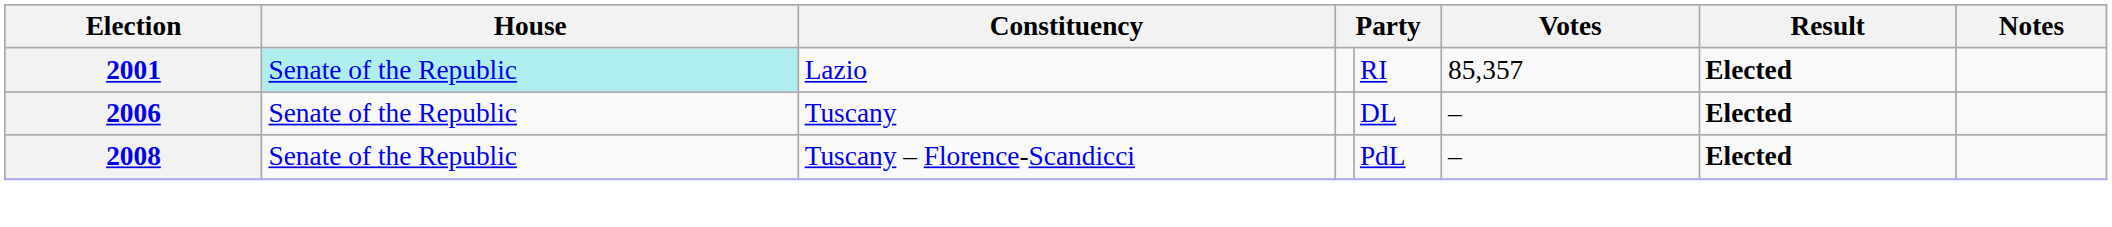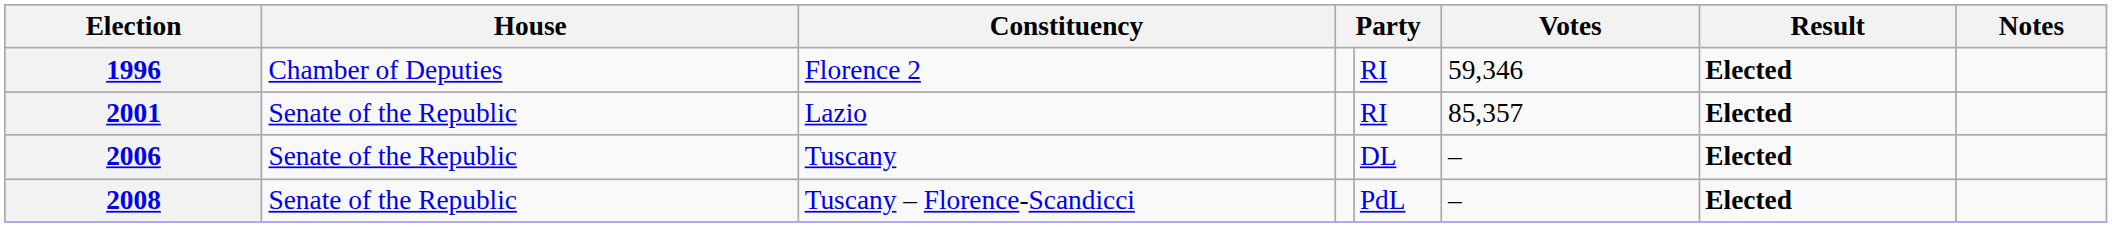+ row: 1996 | Chamber of Deputies | Florence 2 | RI | 59,346 | Elected
2001 | House: paleturquoise background -> no background
